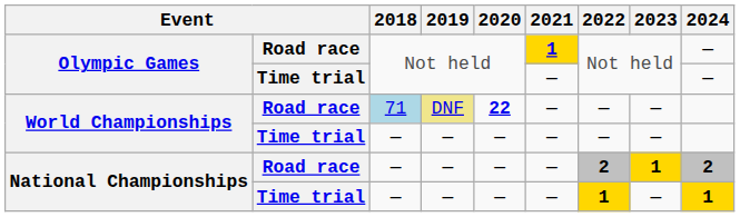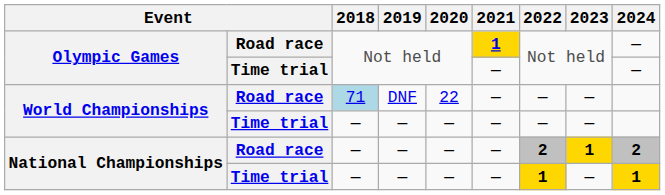World Championships / Road race | 2019: khaki background -> no background
World Championships / Road race | 2020: bold -> normal
